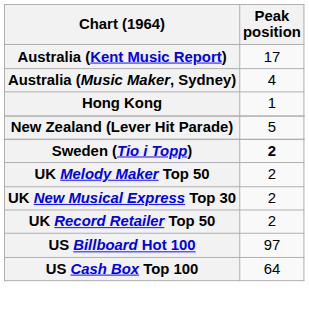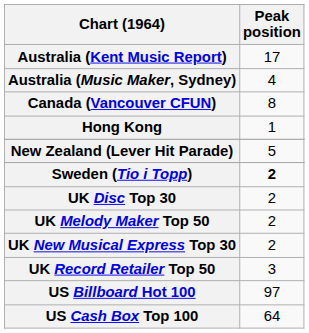+ row: Canada (Vancouver CFUN) | 8
+ row: UK Disc Top 30 | 2
UK Record Retailer Top 50 | Peak position: 2 -> 3
